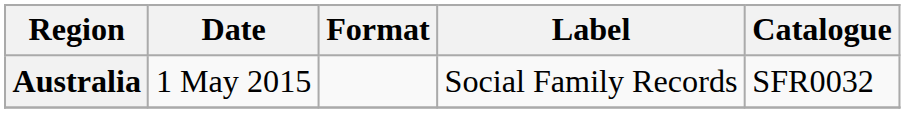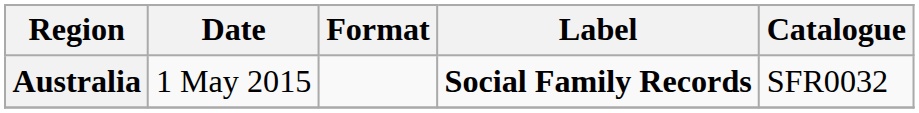Australia | Label: normal -> bold
